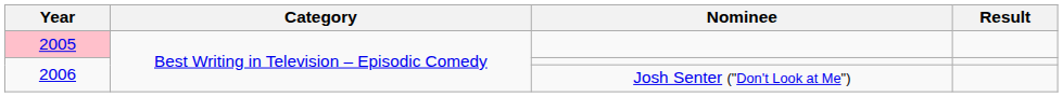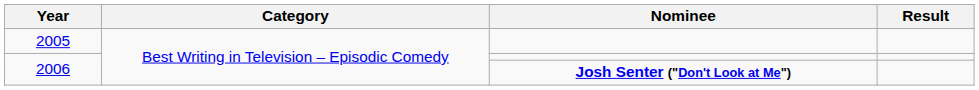2005 | Year: pink background -> no background
2006 / Josh Senter ("Don't Look at Me") | Nominee: normal -> bold
